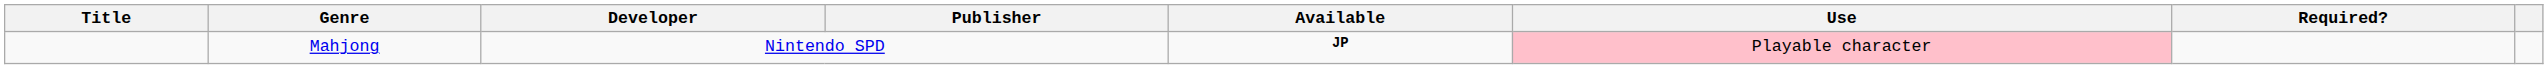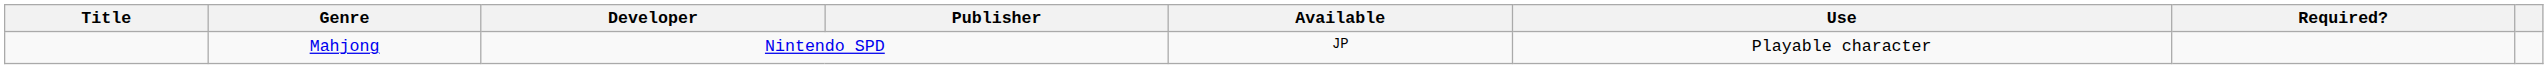Mahjong | Available: bold -> normal
Mahjong | Use: pink background -> no background
